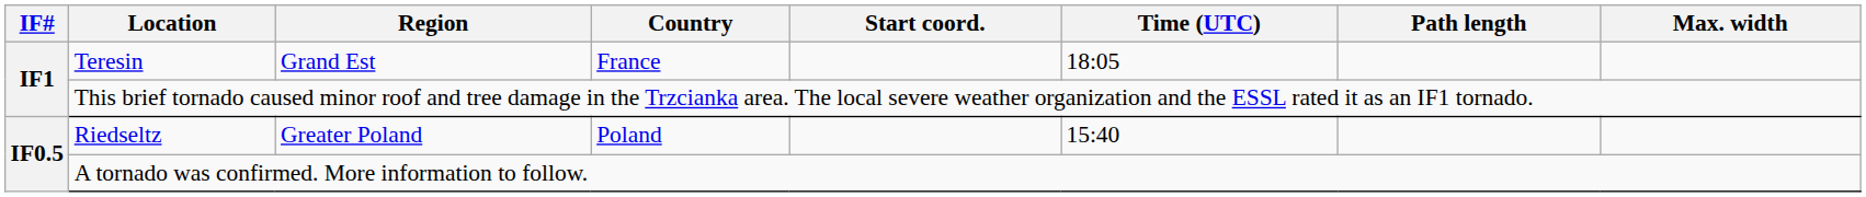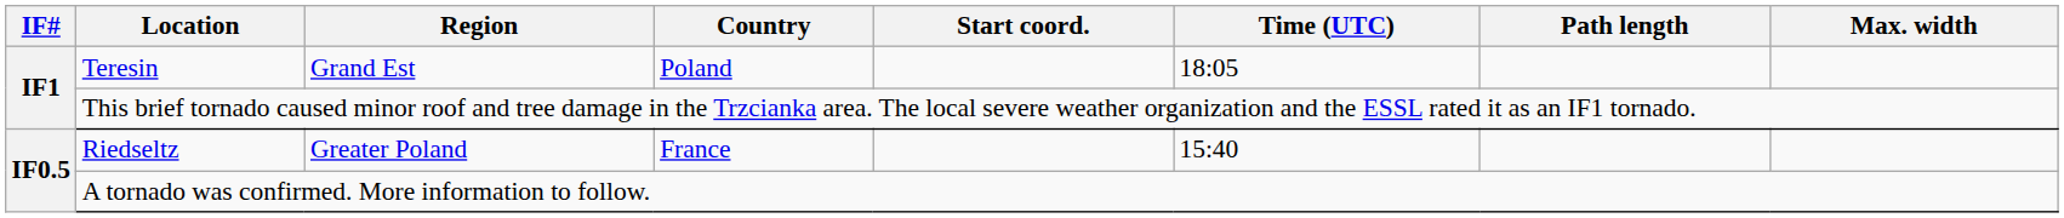Teresin | Country: France -> Poland
Riedseltz | Country: Poland -> France
